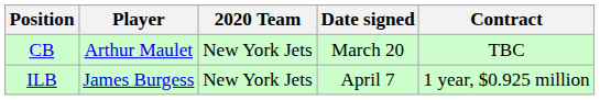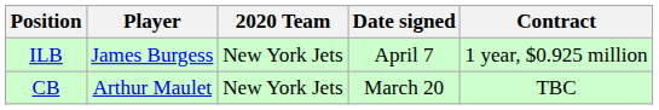rows swapped: ILB <-> CB
